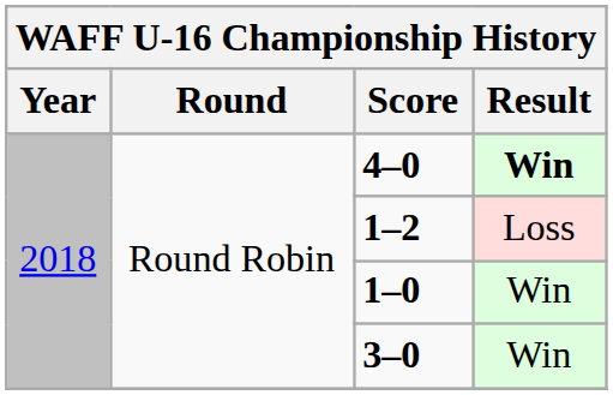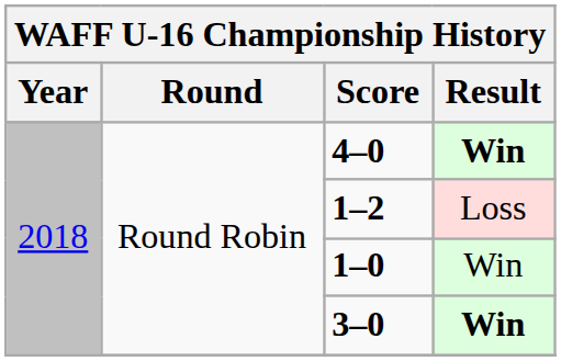3–0 | Result: normal -> bold
